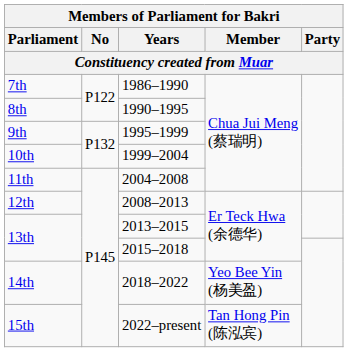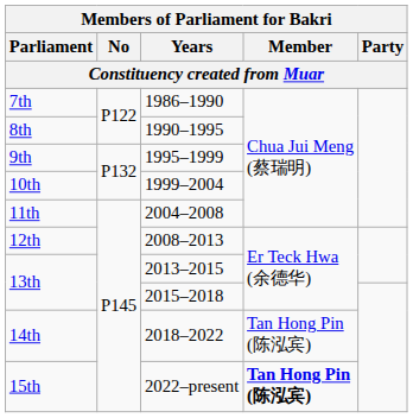14th | Member: Yeo Bee Yin (杨美盈) -> Tan Hong Pin (陈泓宾)
15th | Member: normal -> bold
